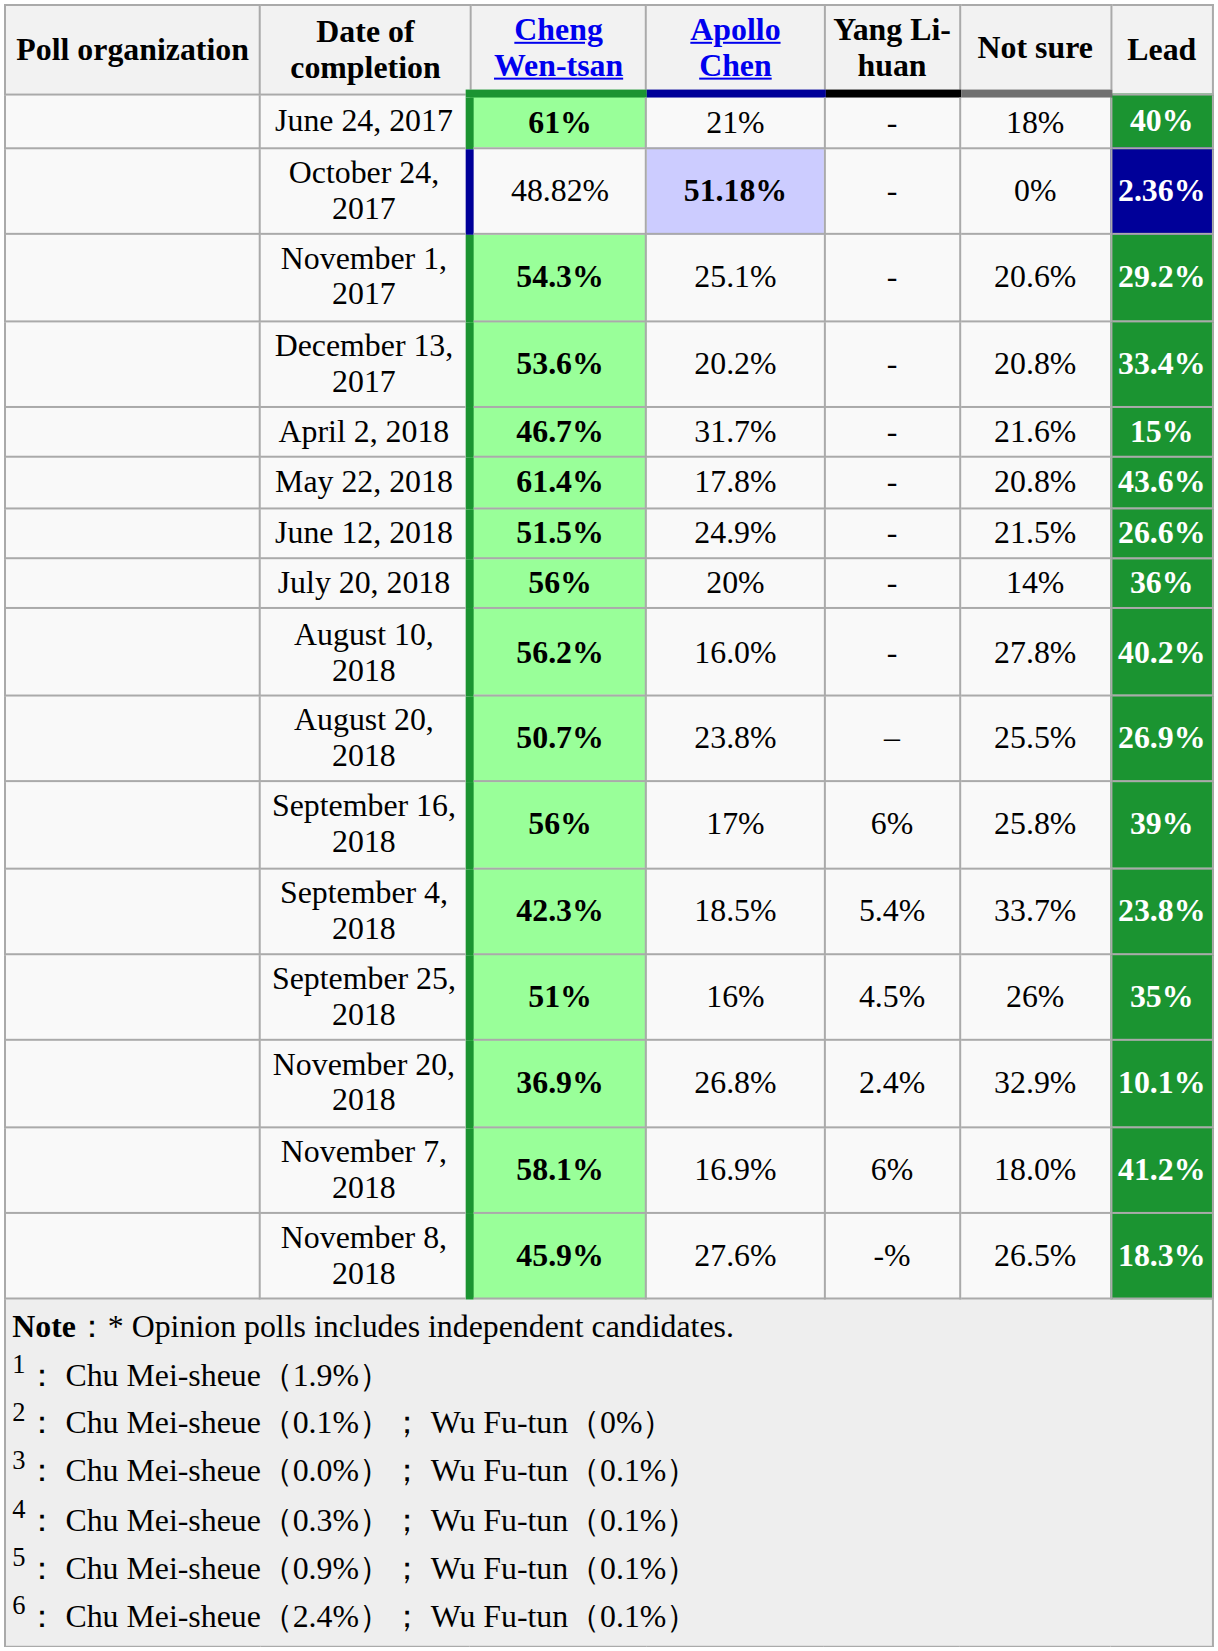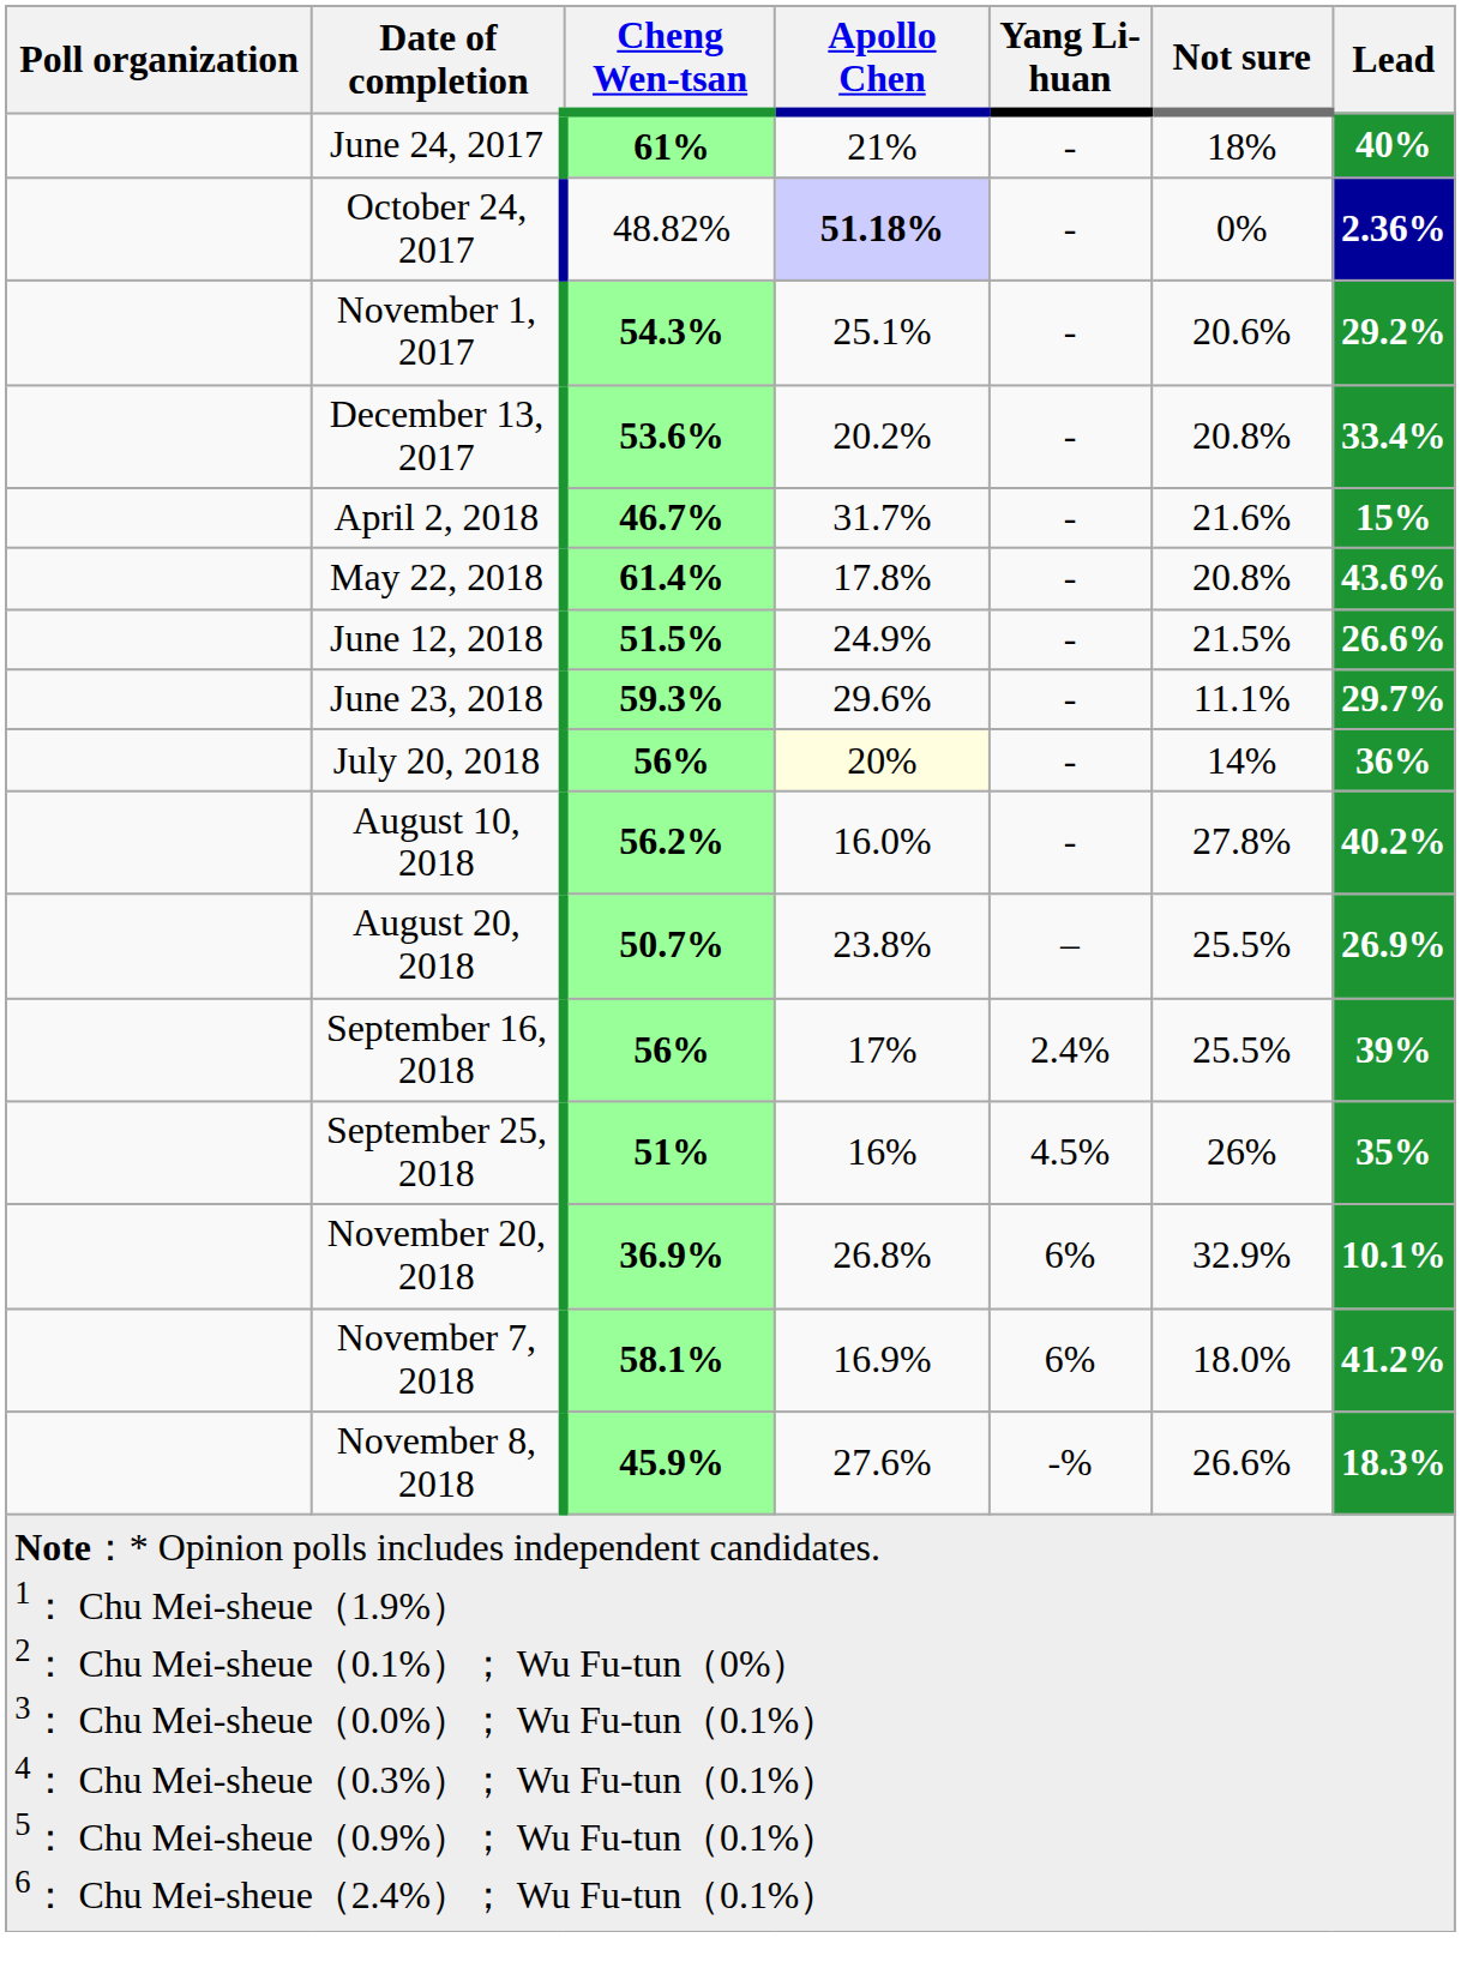+ row: June 23, 2018 | 59.3% | 29.6% | - | 11.1% | 29.7%
July 20, 2018 | Apollo Chen: no background -> lightyellow background
September 16, 2018 | Yang Li-huan: 6% -> 2.4%
September 16, 2018 | Not sure: 25.8% -> 25.5%
- row: September 4, 2018 | 42.3% | 18.5% | 5.4% | 33.7% | 23.8%
November 20, 2018 | Yang Li-huan: 2.4% -> 6%
November 8, 2018 | Not sure: 26.5% -> 26.6%
